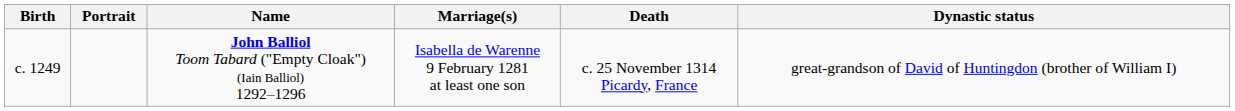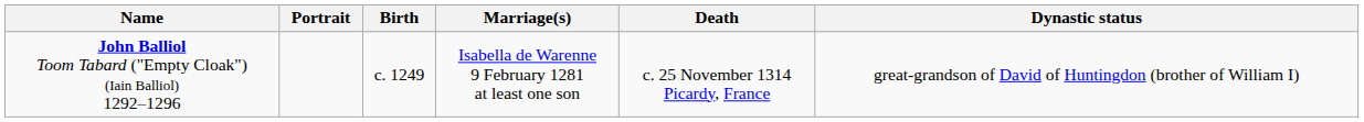columns swapped: Name <-> Birth
